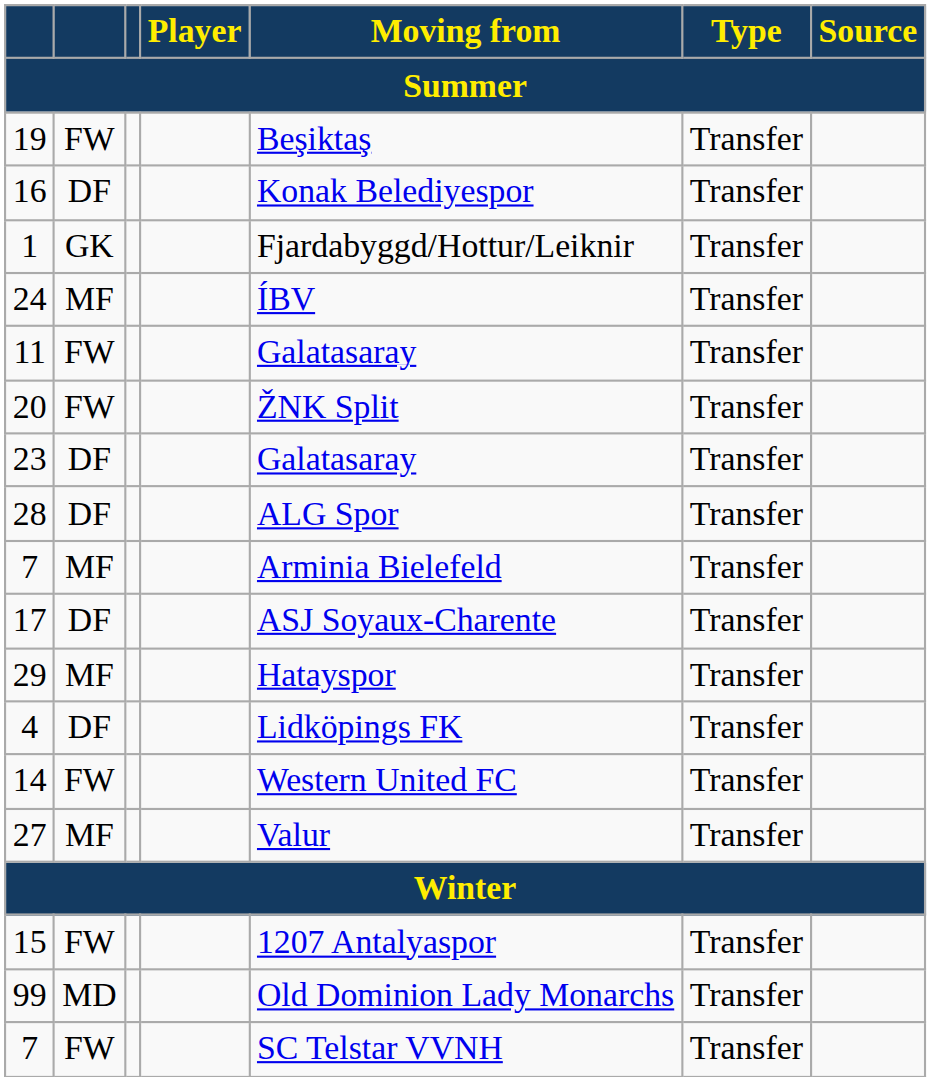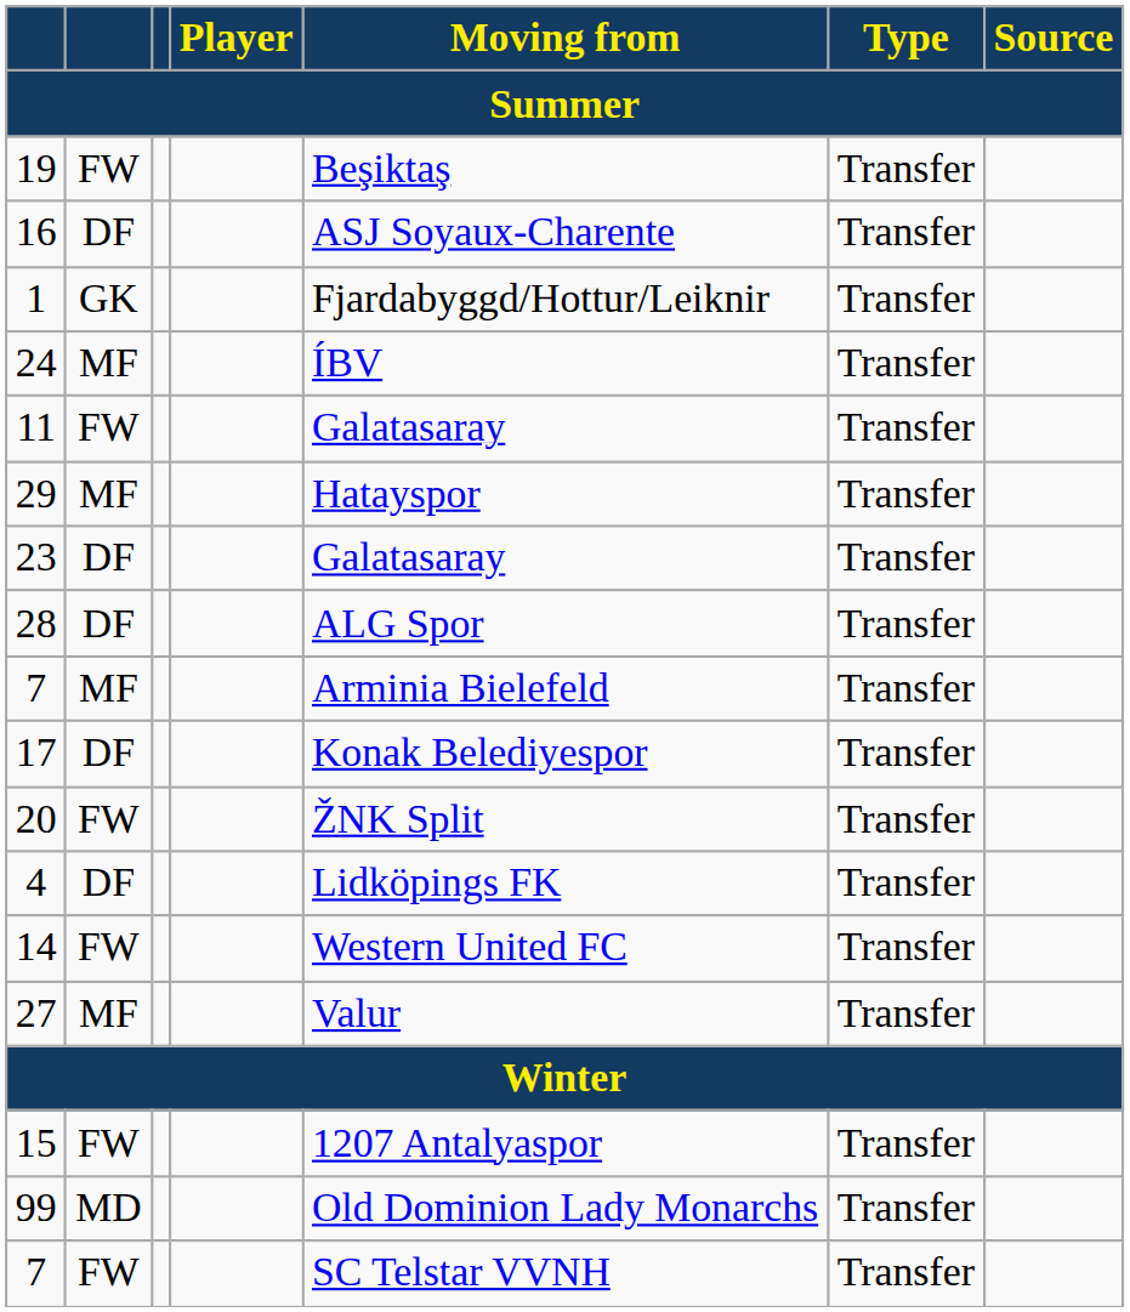16 | Moving from: Konak Belediyespor -> ASJ Soyaux-Charente
rows swapped: 29 <-> 20
17 | Moving from: ASJ Soyaux-Charente -> Konak Belediyespor
